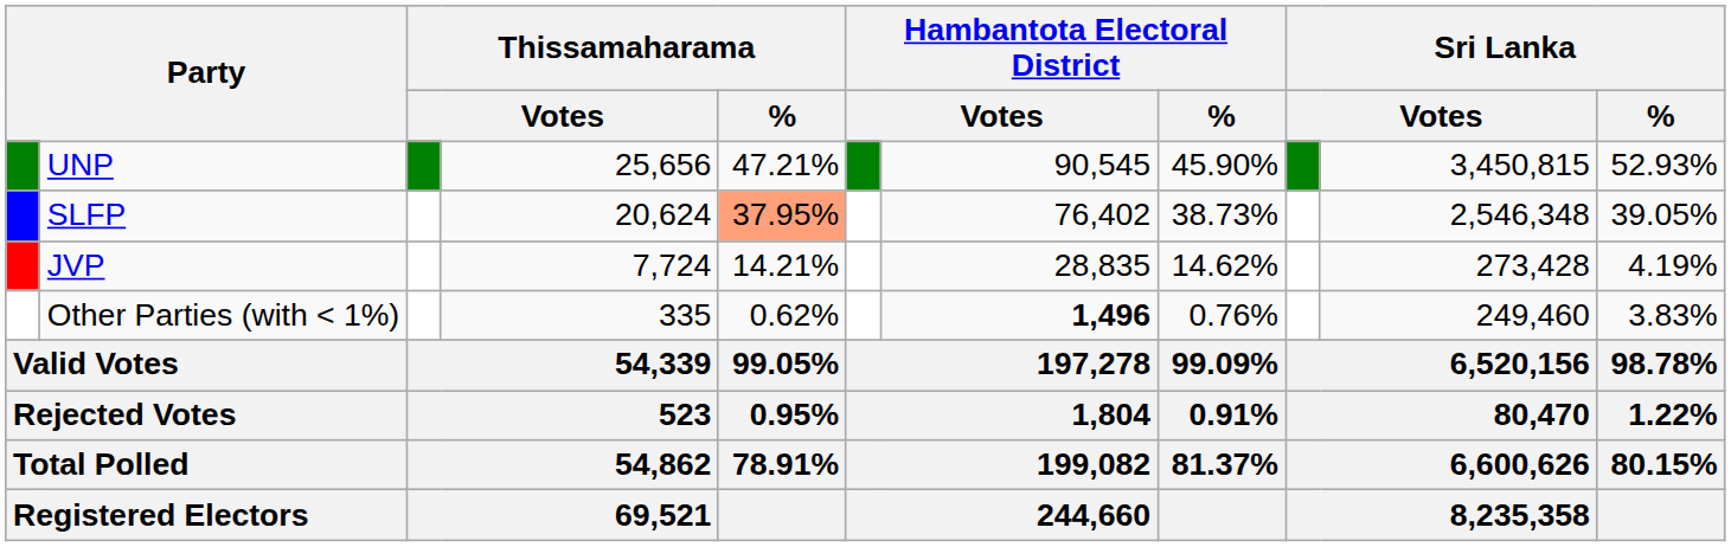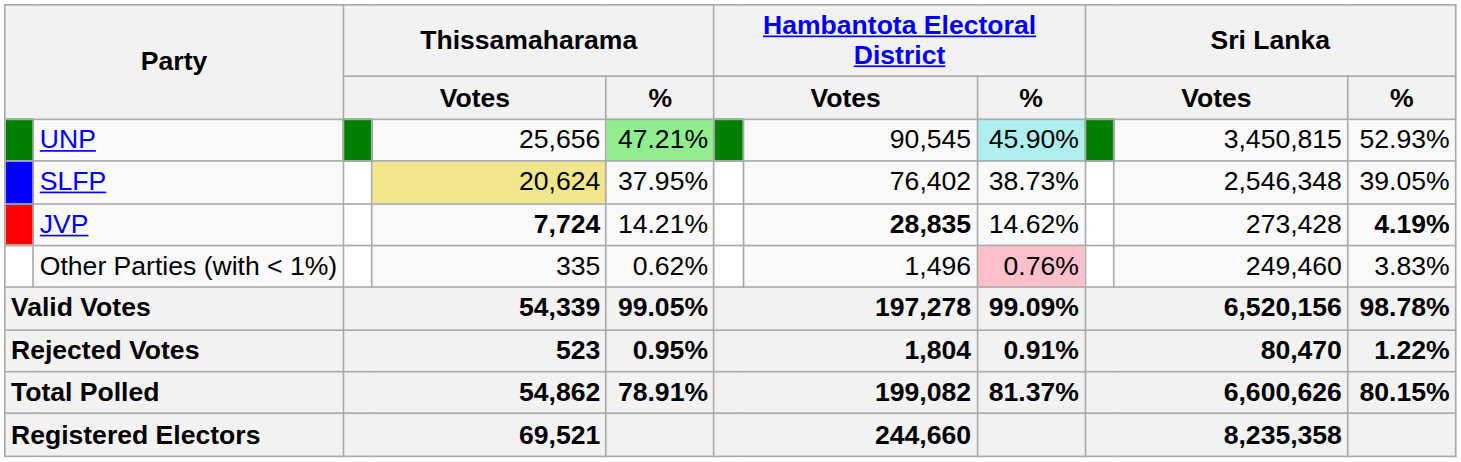UNP | Thissamaharama / %: no background -> lightgreen background
UNP | Hambantota Electoral District / %: no background -> paleturquoise background
SLFP | column 4: no background -> khaki background
SLFP | Thissamaharama / %: lightsalmon background -> no background
JVP | column 4: normal -> bold
JVP | column 7: normal -> bold
JVP | Sri Lanka / %: normal -> bold
Other Parties (with < 1%) | column 7: bold -> normal
Other Parties (with < 1%) | Hambantota Electoral District / %: no background -> pink background
